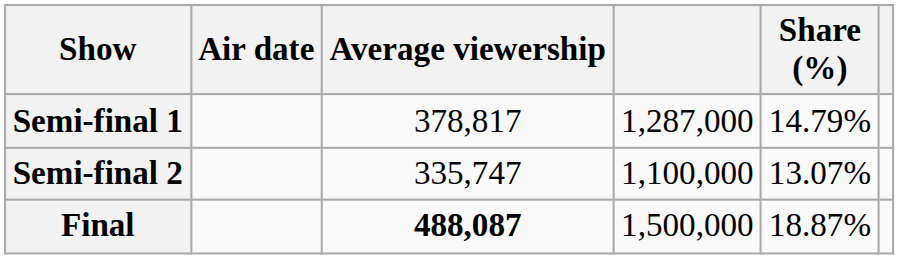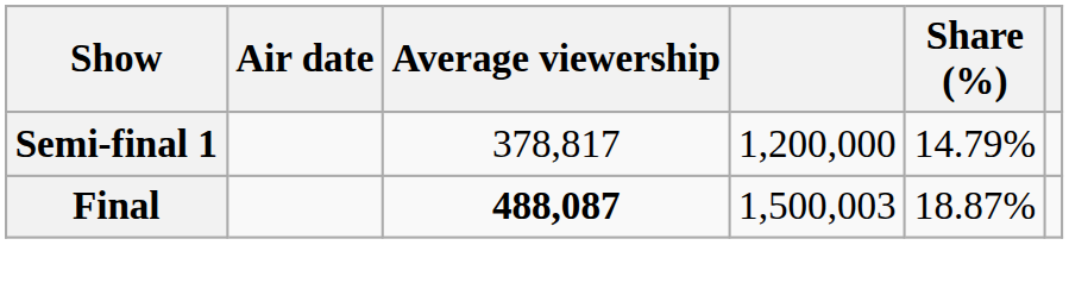Semi-final 1 | column 4: 1,287,000 -> 1,200,000
- row: Semi-final 2 | 335,747 | 1,100,000 | 13.07%
Final | column 4: 1,500,000 -> 1,500,003
